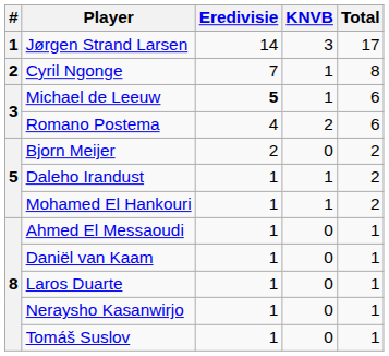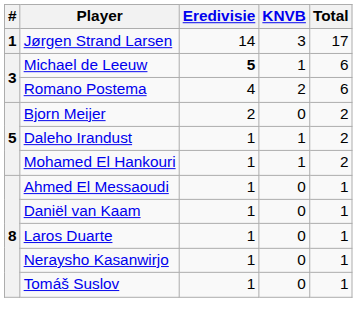- row: 2 | Cyril Ngonge | 7 | 1 | 8
